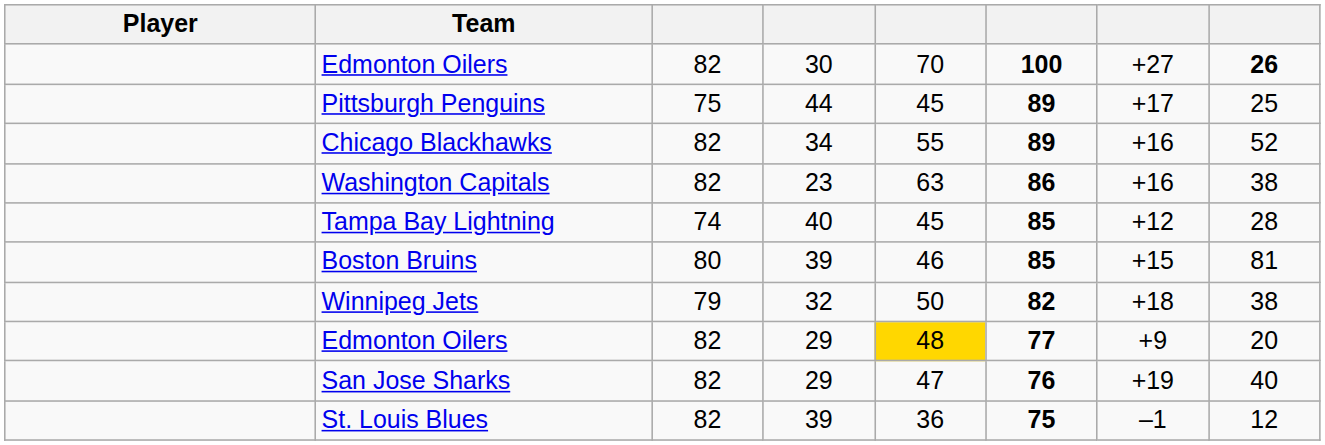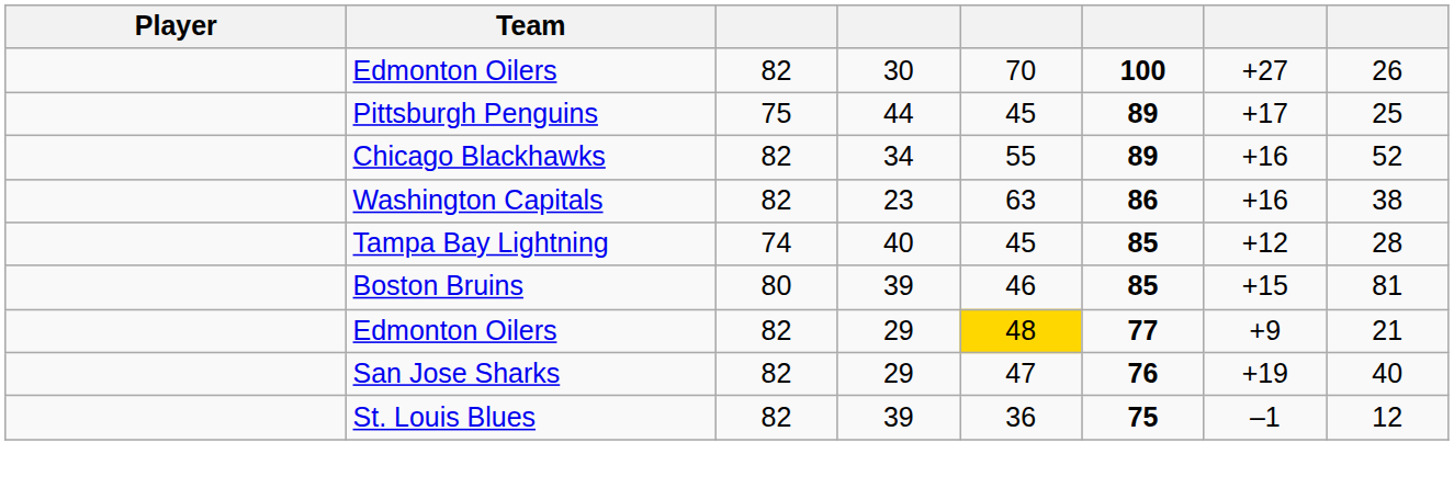Edmonton Oilers / 30 | column 8: bold -> normal
- row: Winnipeg Jets | 79 | 32 | 50 | 82 | +18 | 38
Edmonton Oilers / 29 | column 8: 20 -> 21
